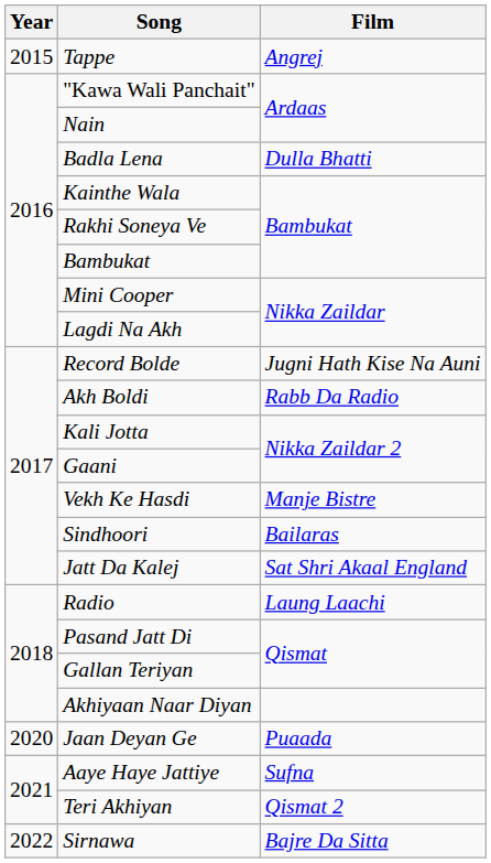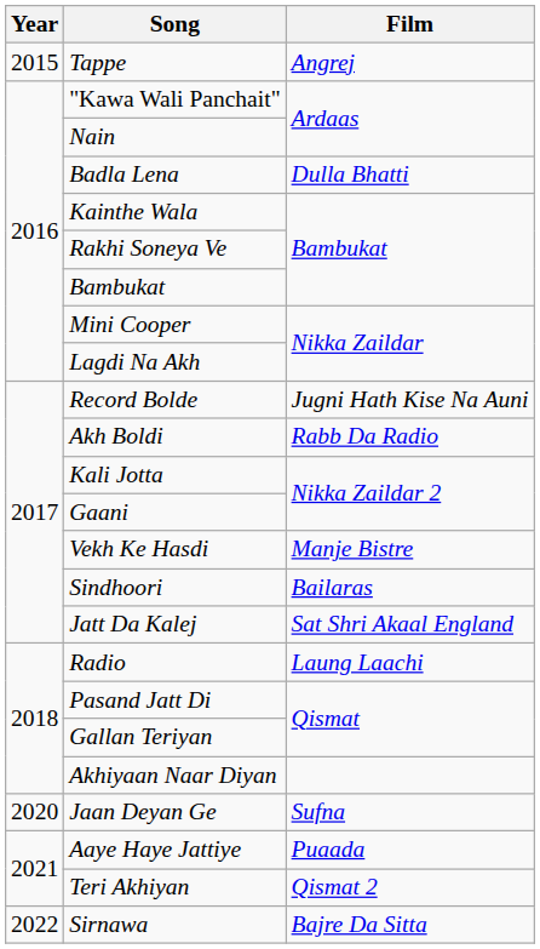Jaan Deyan Ge | Film: Puaada -> Sufna
Aaye Haye Jattiye | Film: Sufna -> Puaada
